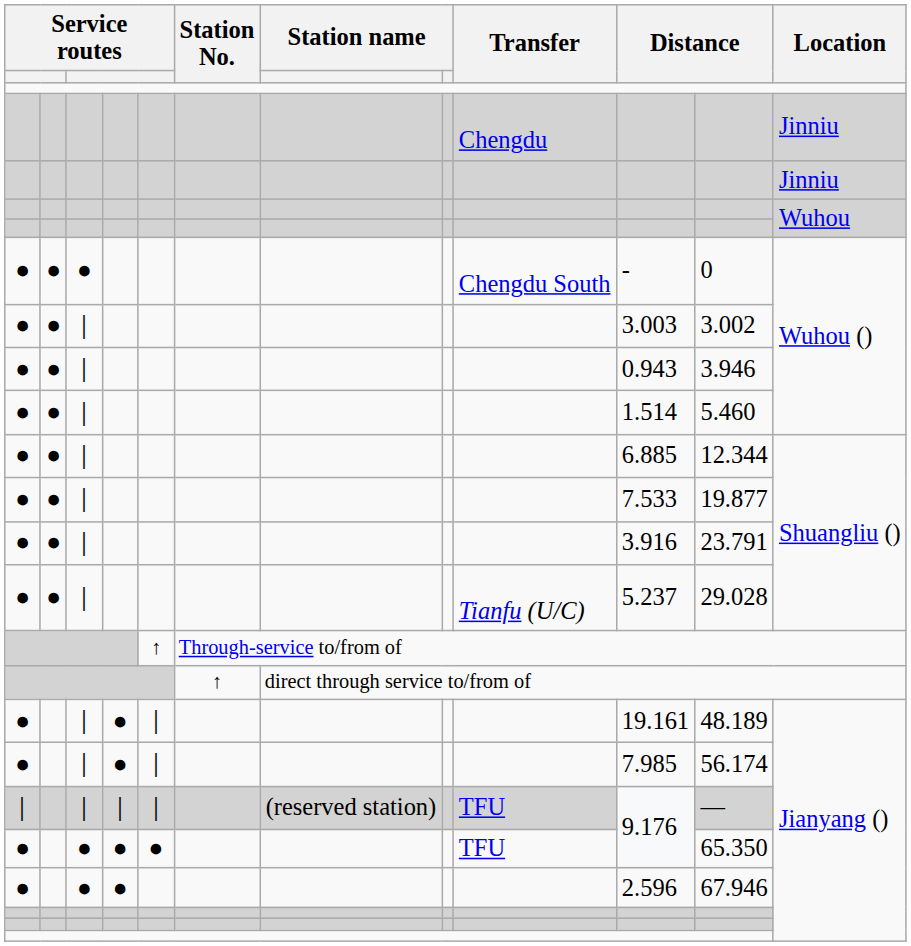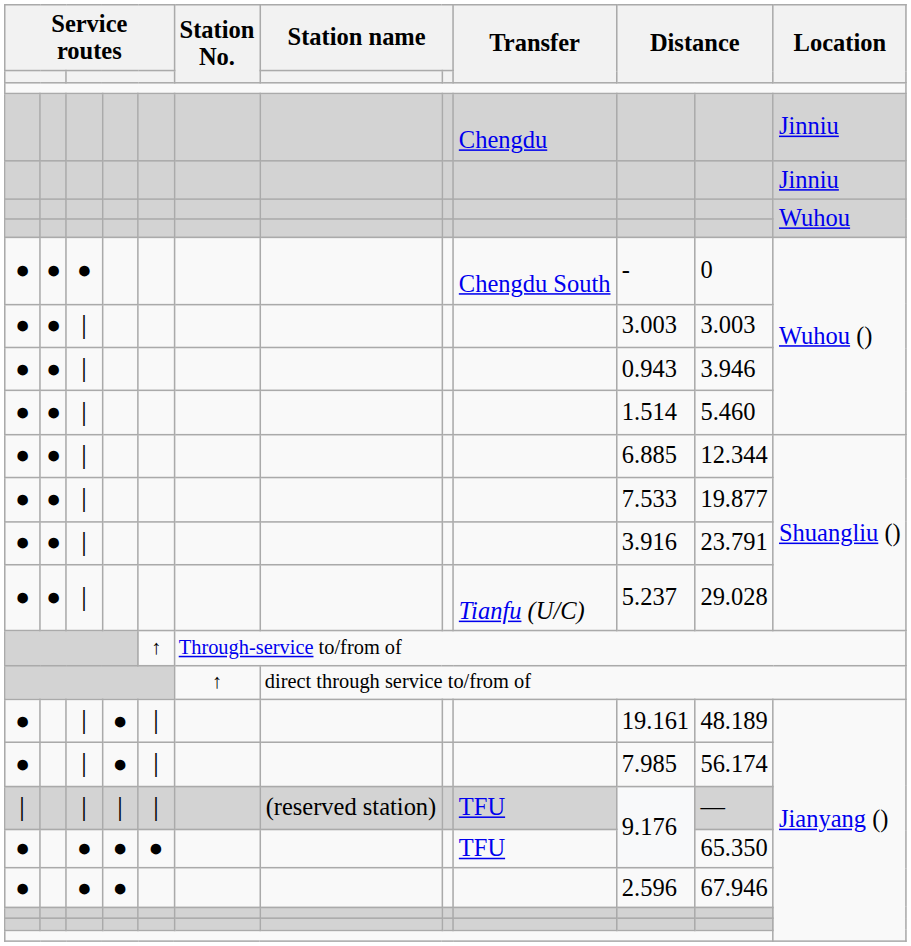row 9 | column 11: 3.002 -> 3.003
